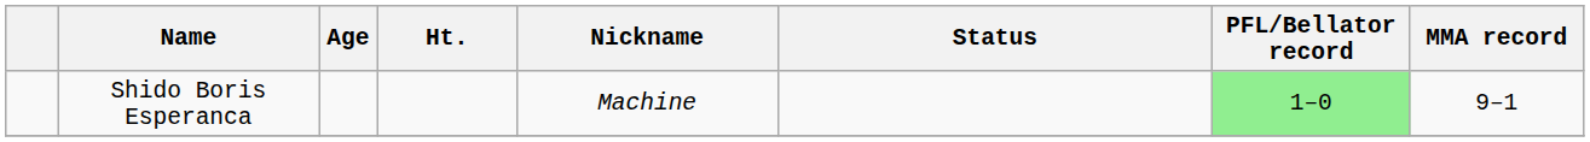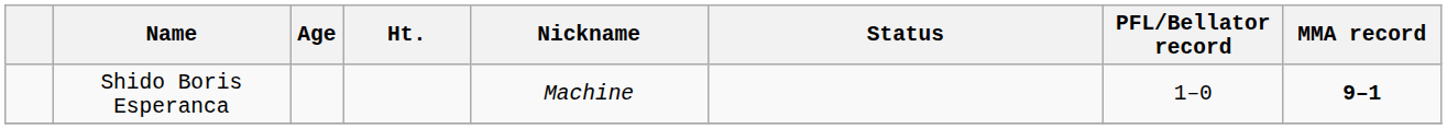Shido Boris Esperanca | PFL/Bellator record: lightgreen background -> no background
Shido Boris Esperanca | MMA record: normal -> bold
